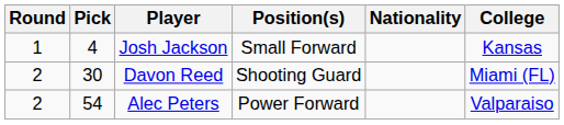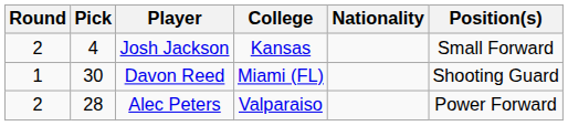columns swapped: Position(s) <-> College
Josh Jackson | Round: 1 -> 2
Davon Reed | Round: 2 -> 1
Alec Peters | Pick: 54 -> 28
